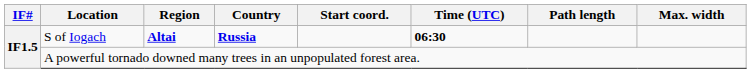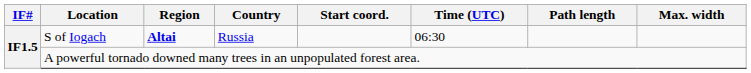S of Iogach | Country: bold -> normal
S of Iogach | Time (UTC): bold -> normal
